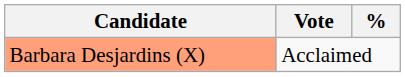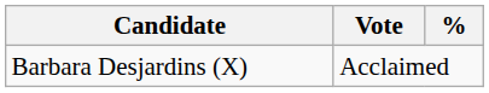Barbara Desjardins (X) | Candidate: lightsalmon background -> no background
